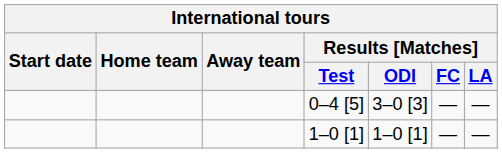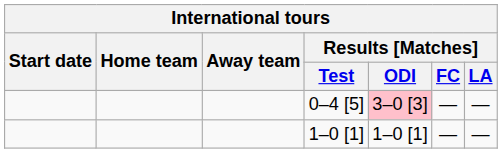0–4 [5] | Results [Matches] / ODI: no background -> pink background
